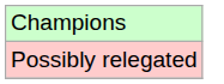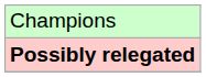row 2 | column 1: normal -> bold
